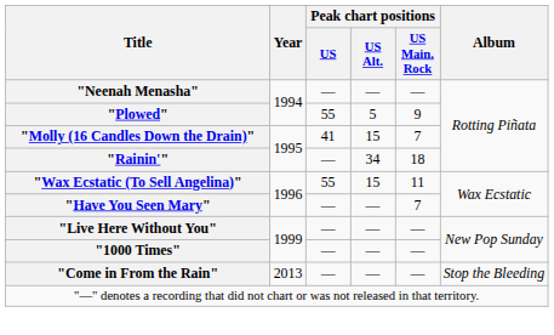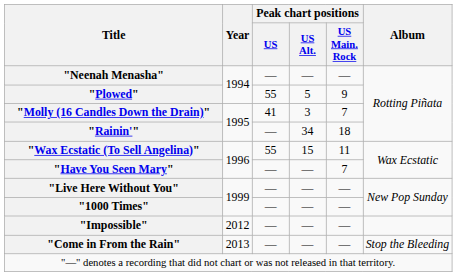"Molly (16 Candles Down the Drain)" | Peak chart positions / US Alt.: 15 -> 3
+ row: "Impossible" | 2012 | — | — | —
